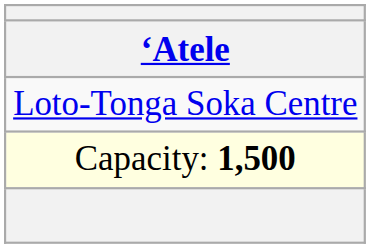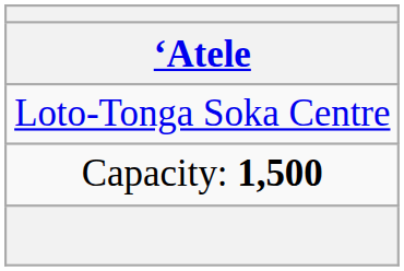row 4 | column 1: lightyellow background -> no background
